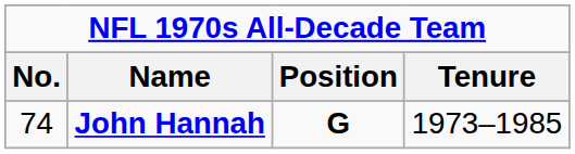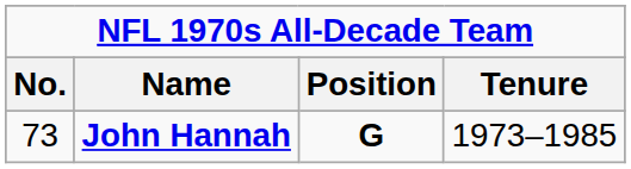John Hannah | No.: 74 -> 73
